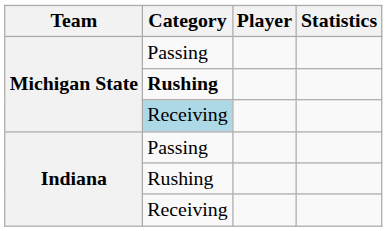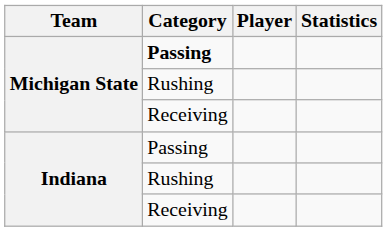Michigan State / Passing | Category: normal -> bold
Michigan State / Rushing | Category: bold -> normal
Michigan State / Receiving | Category: lightblue background -> no background
